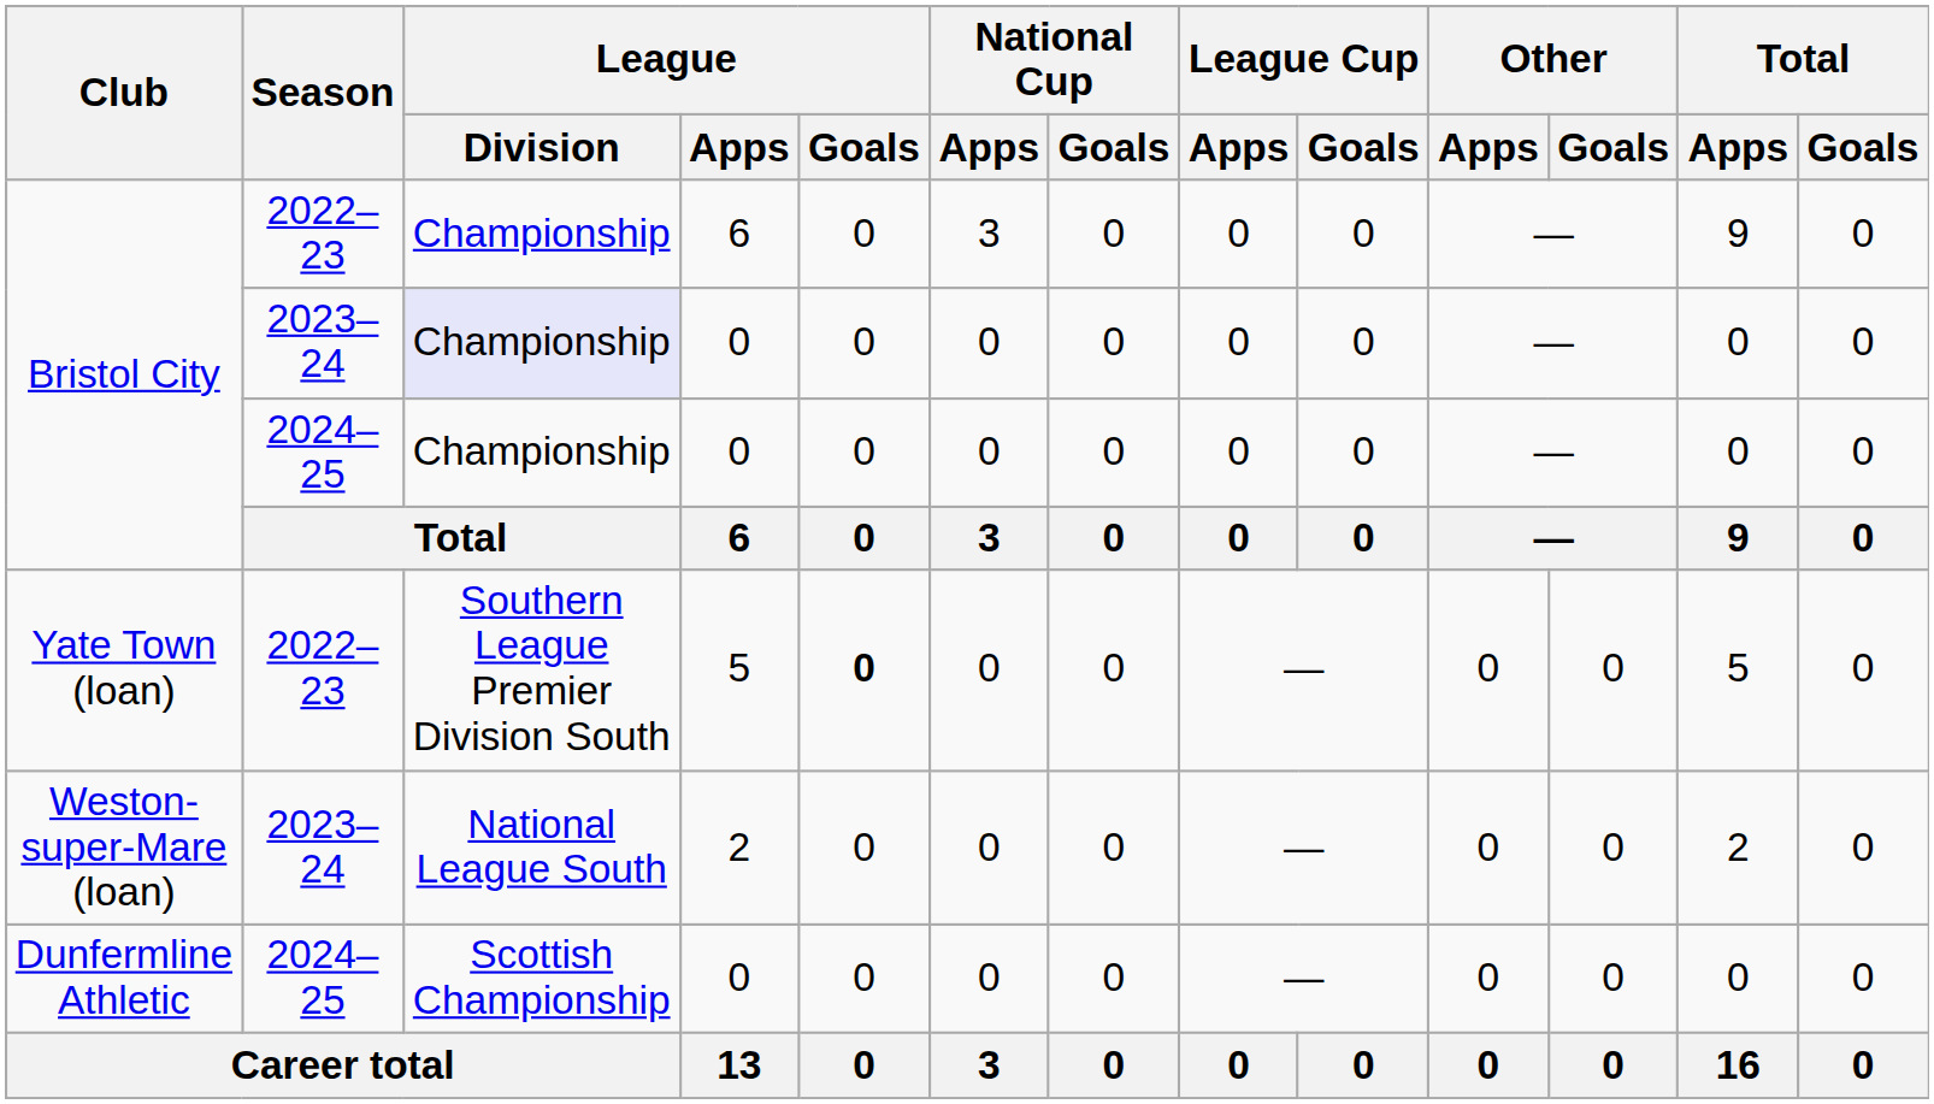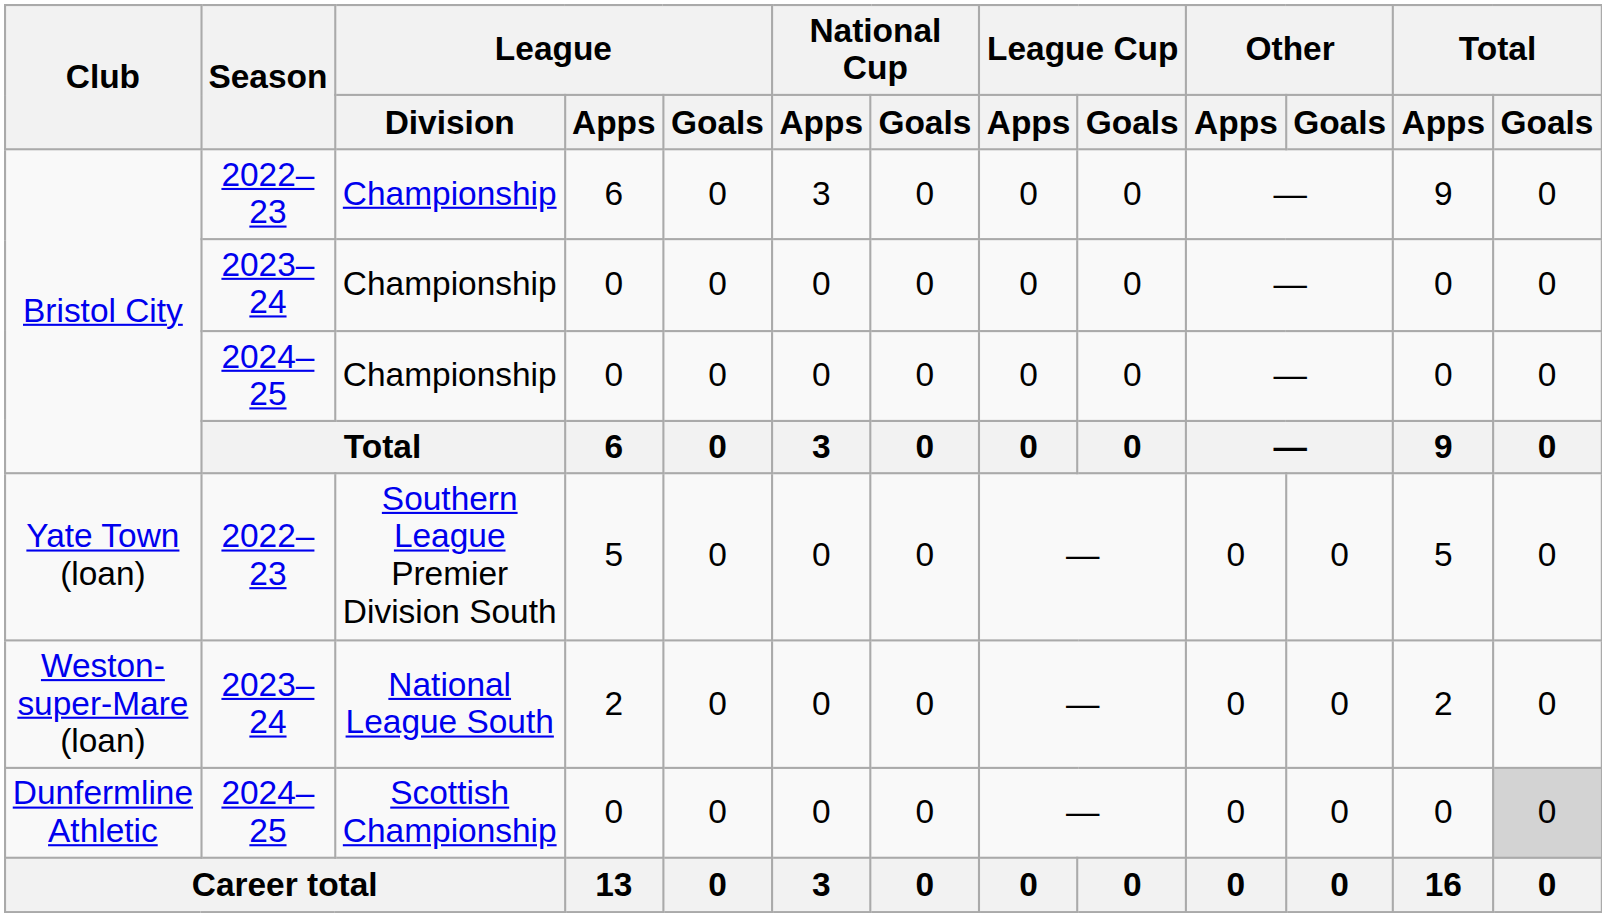Bristol City / 2023–24 | League / Division: lavender background -> no background
Yate Town (loan) | League / Goals: bold -> normal
Dunfermline Athletic | Total / Goals: no background -> lightgrey background
